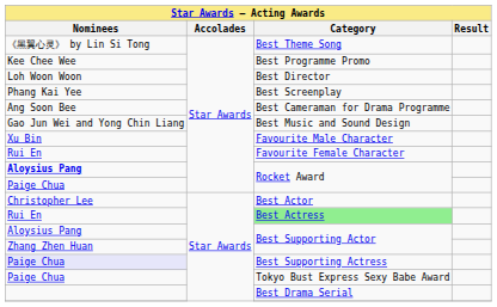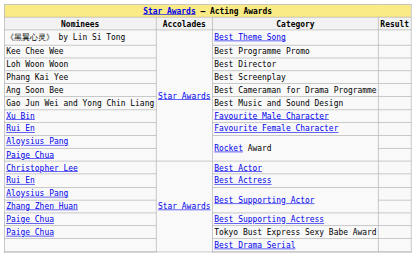Aloysius Pang / Rocket Award | Nominees: bold -> normal
Best Actress | Category: lightgreen background -> no background
Best Supporting Actress | Nominees: lavender background -> no background
